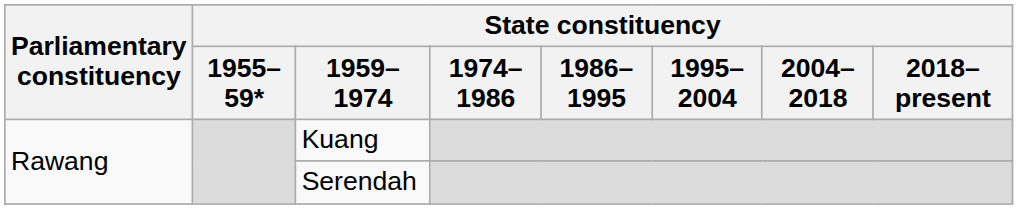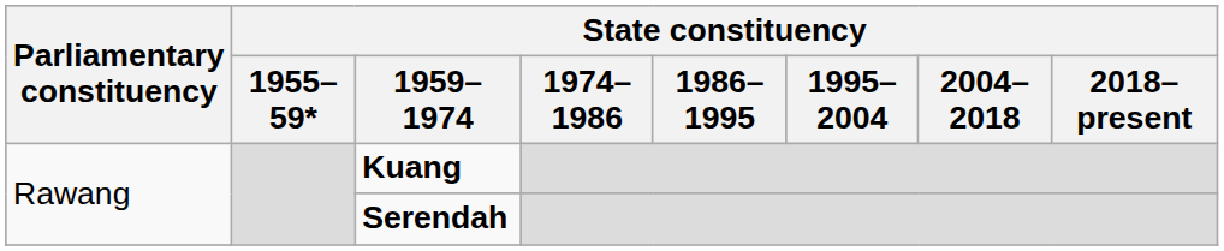Kuang | State constituency / 1959–1974: normal -> bold
Serendah | State constituency / 1959–1974: normal -> bold
